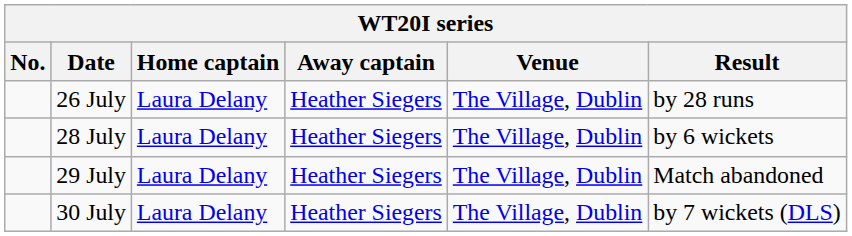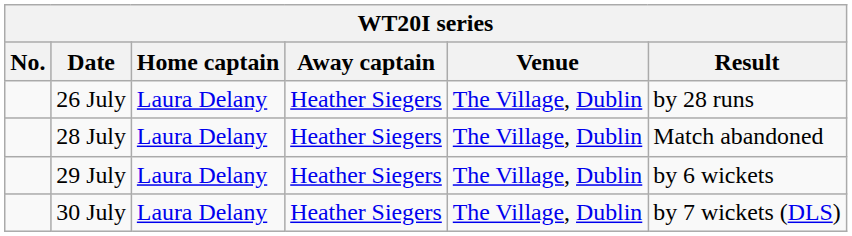28 July | Result: by 6 wickets -> Match abandoned
29 July | Result: Match abandoned -> by 6 wickets
